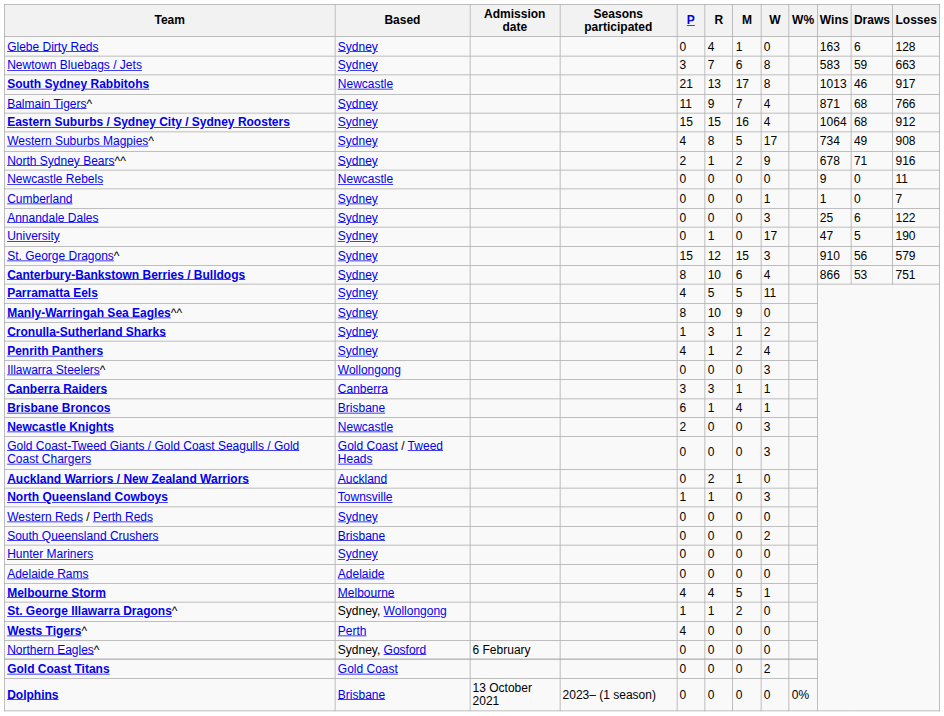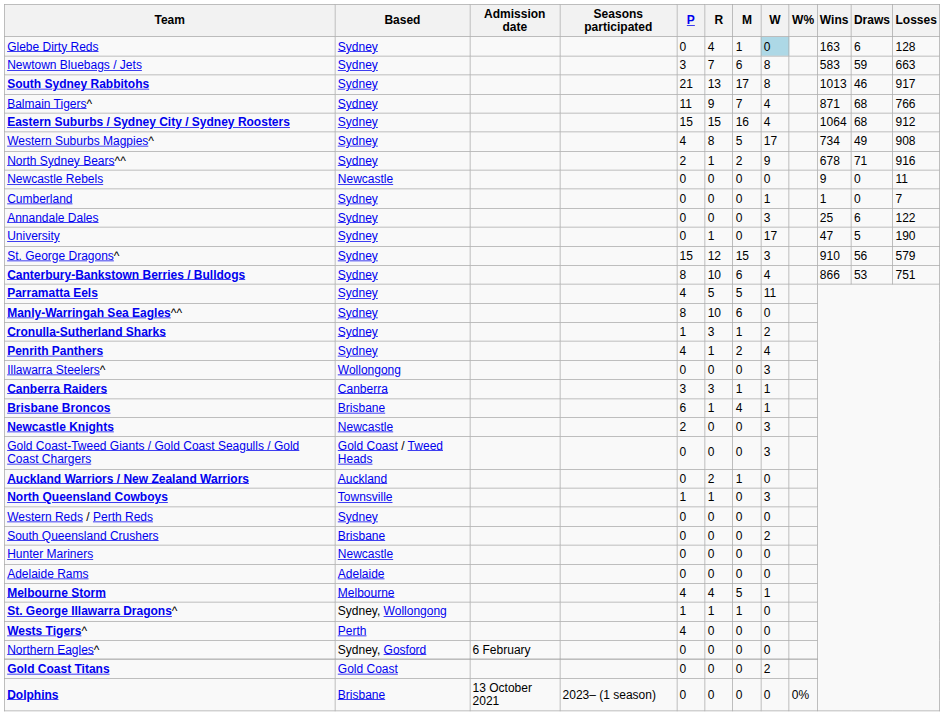Glebe Dirty Reds | W: no background -> lightblue background
South Sydney Rabbitohs | Based: Newcastle -> Sydney
Manly-Warringah Sea Eagles^^ | M: 9 -> 6
Hunter Mariners | Based: Sydney -> Newcastle
St. George Illawarra Dragons^ | M: 2 -> 1
